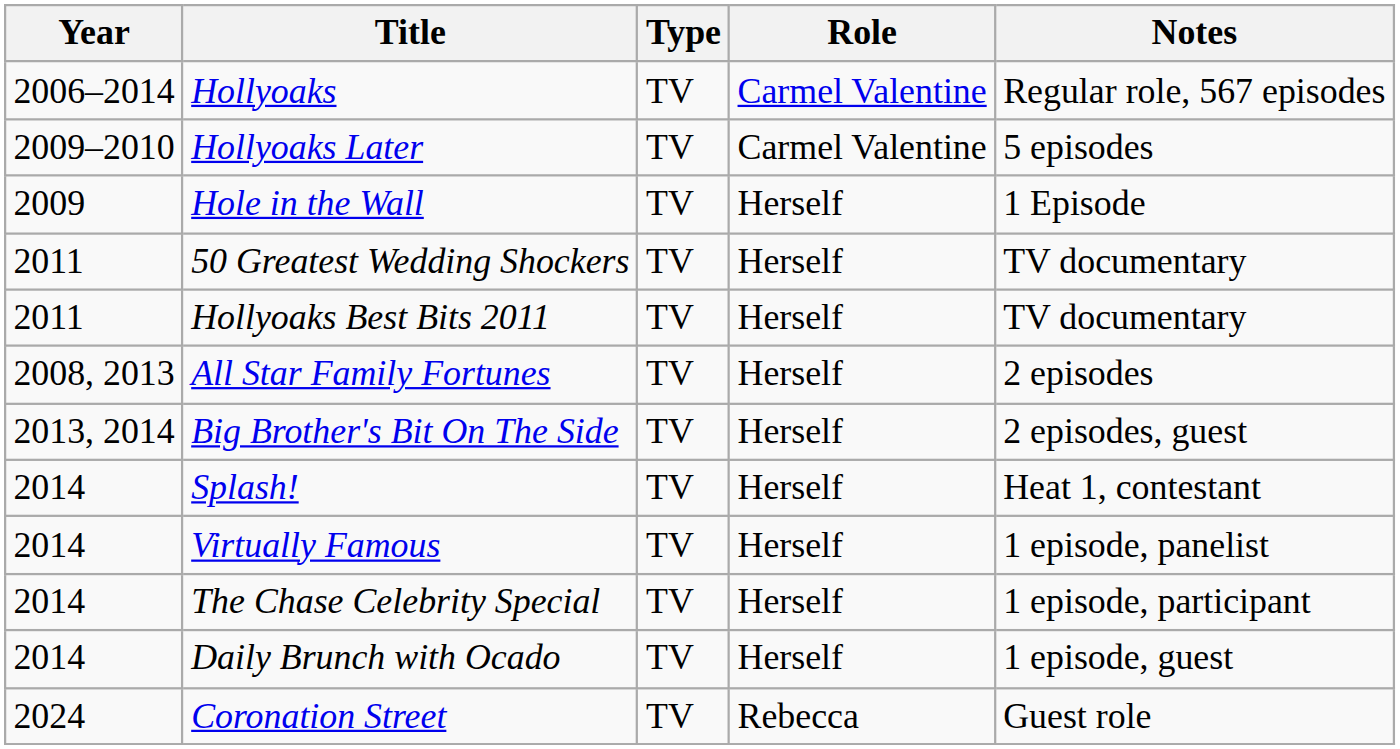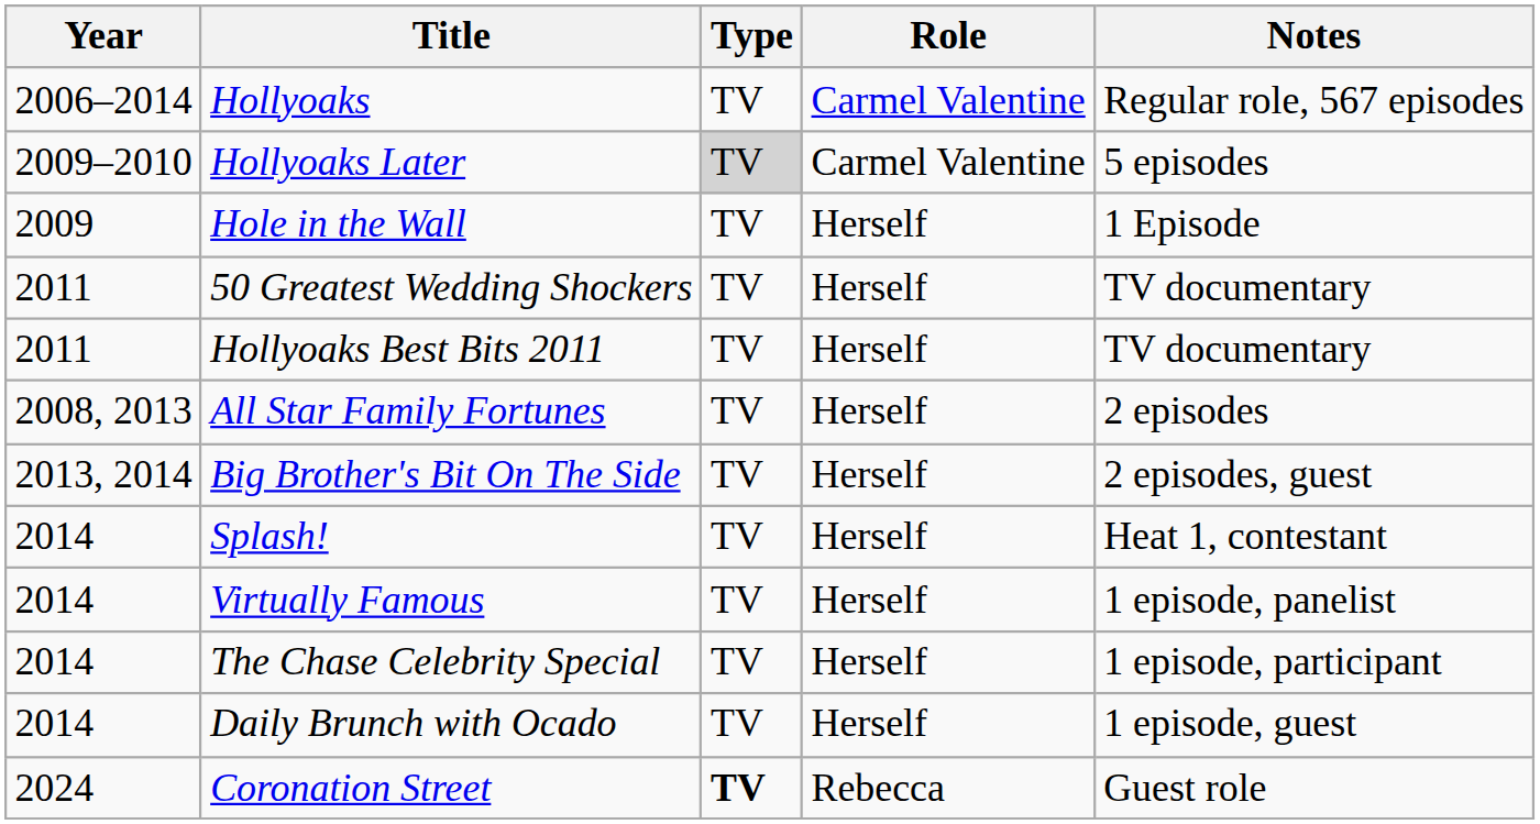Hollyoaks Later | Type: no background -> lightgrey background
Coronation Street | Type: normal -> bold
